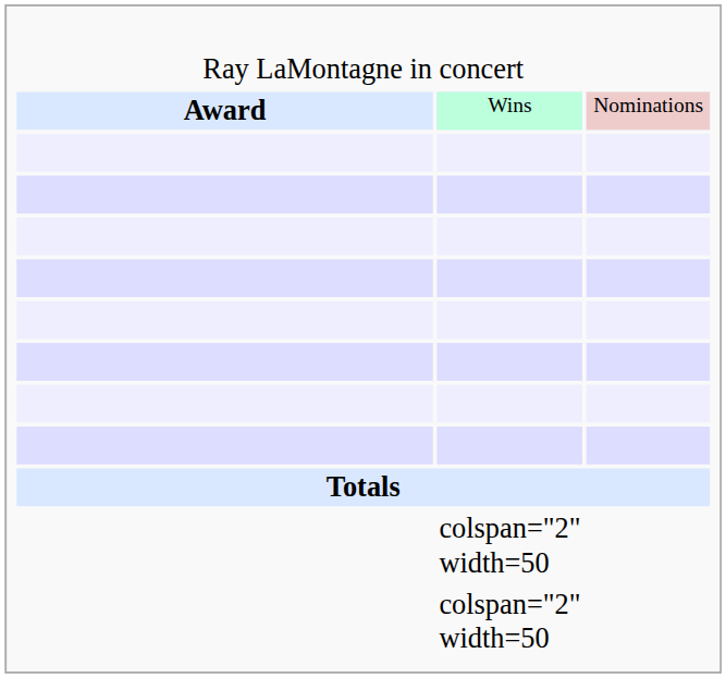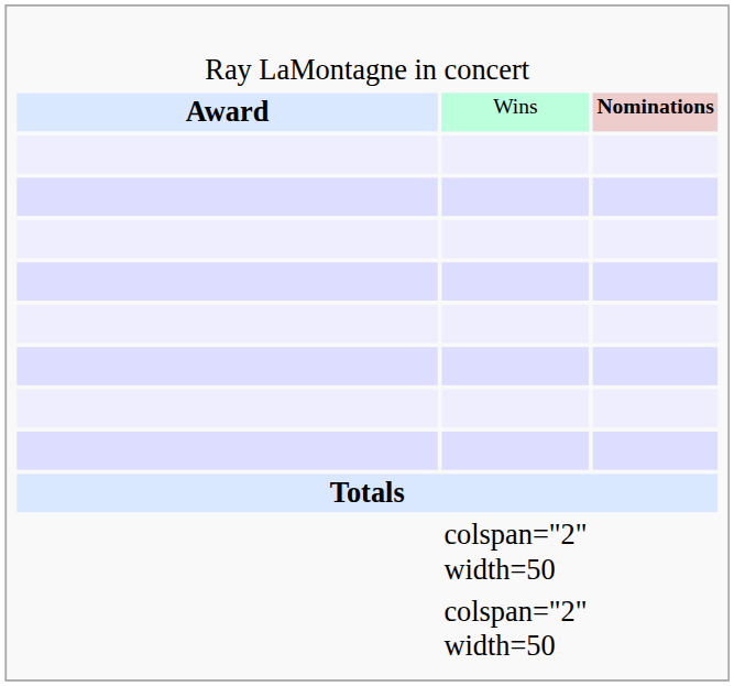Wins | column 3: normal -> bold
